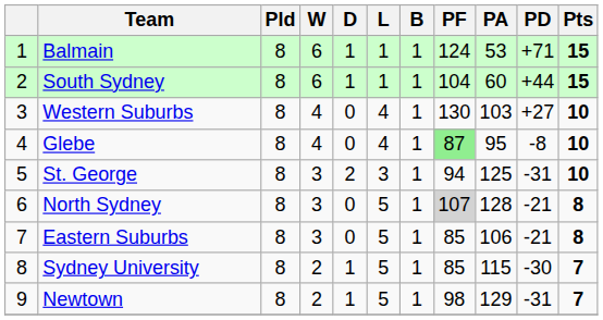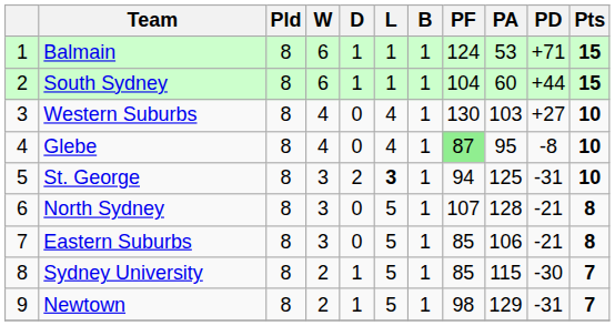St. George | L: normal -> bold
North Sydney | PF: lightgrey background -> no background
